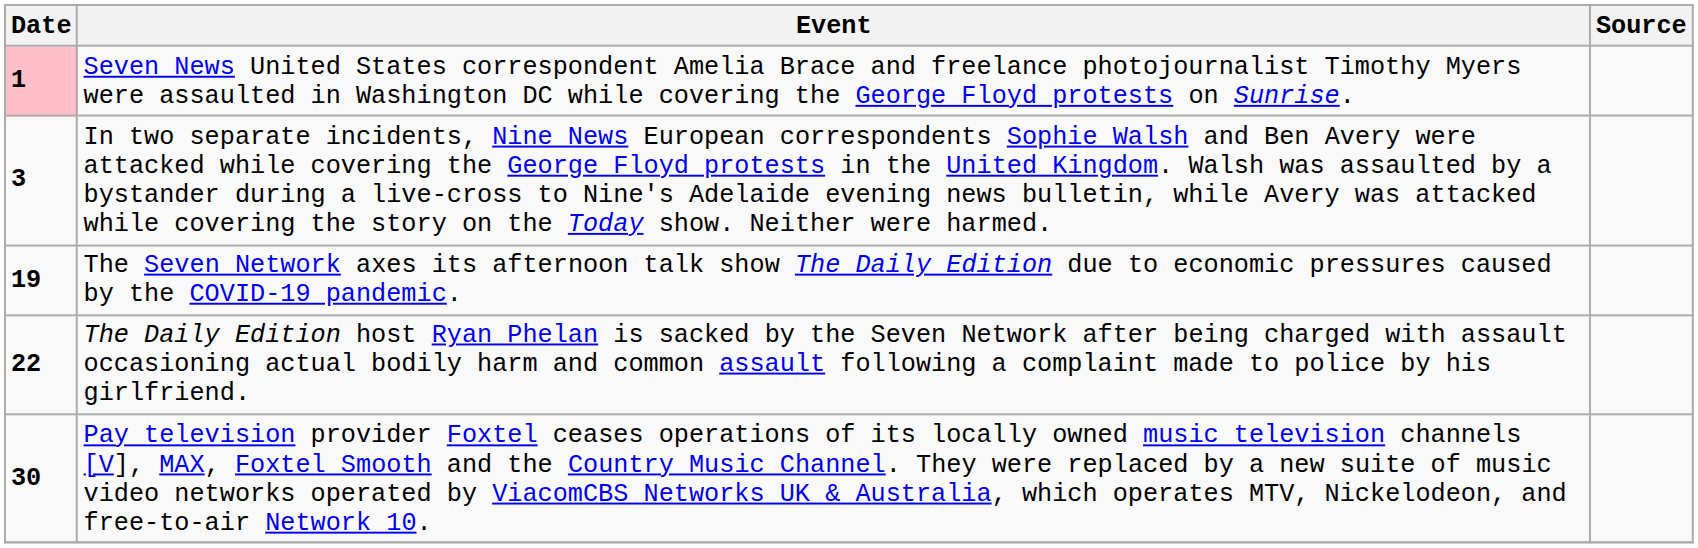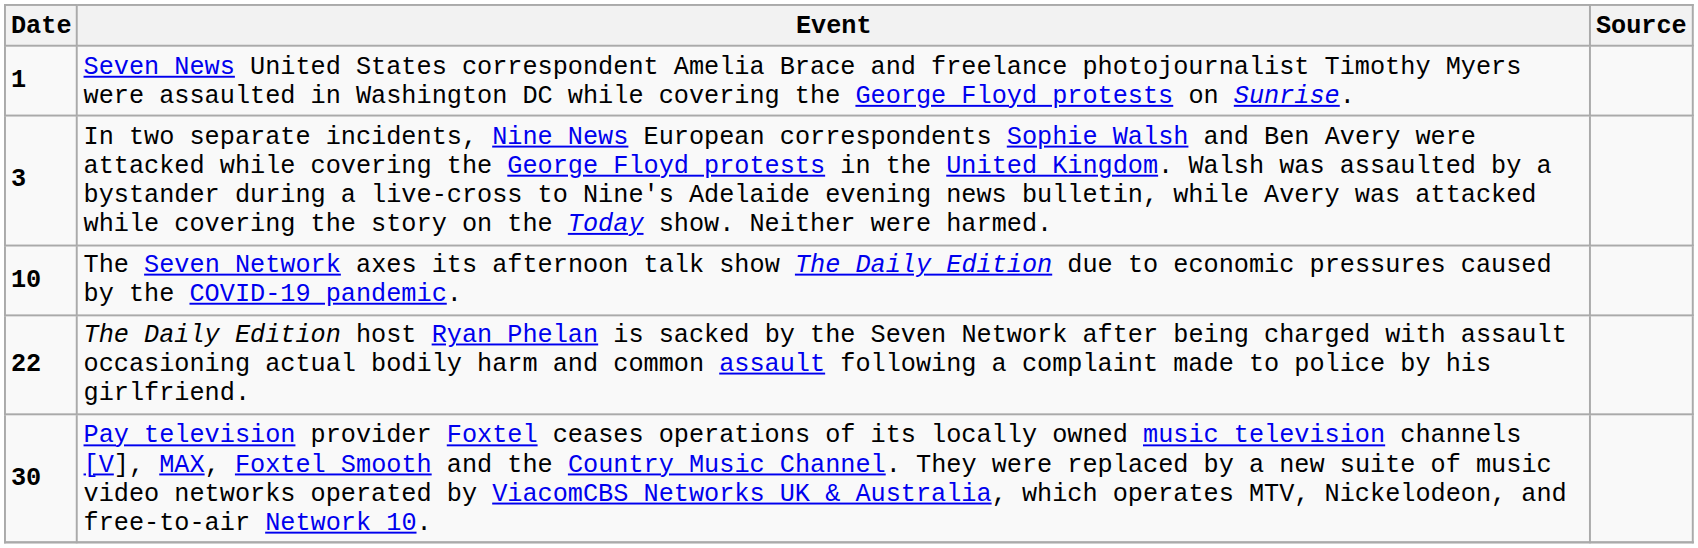row 2 | Date: pink background -> no background
row 4 | Date: 19 -> 10
